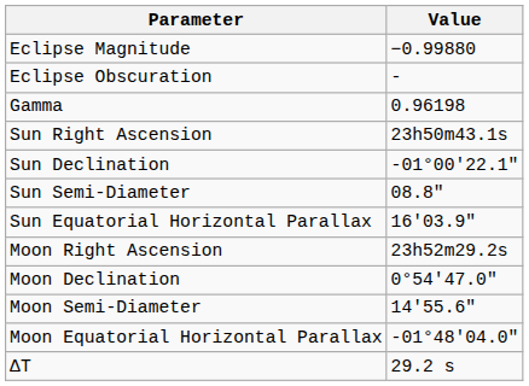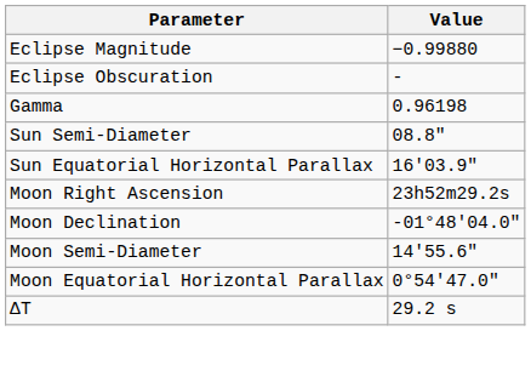- row: Sun Right Ascension | 23h50m43.1s
- row: Sun Declination | -01°00'22.1"
Moon Declination | Value: 0°54'47.0" -> -01°48'04.0"
Moon Equatorial Horizontal Parallax | Value: -01°48'04.0" -> 0°54'47.0"
